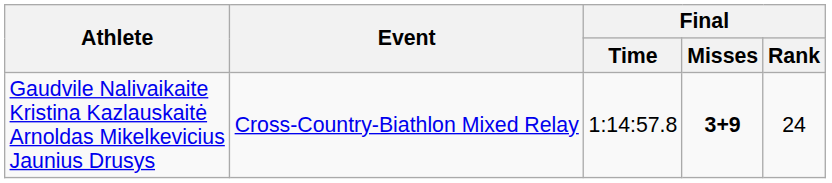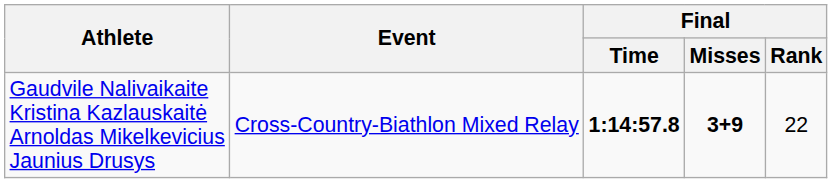row 3 | Final / Time: normal -> bold
row 3 | Final / Rank: 24 -> 22
